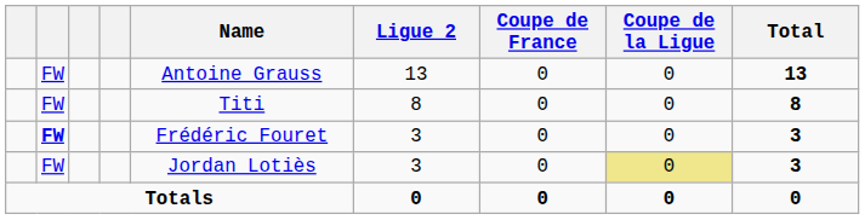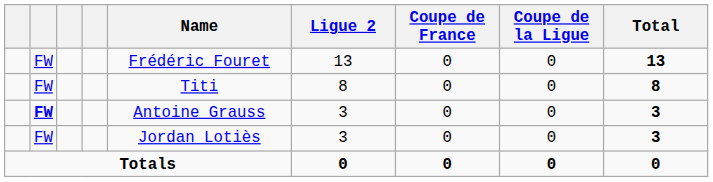row 2 | Name: Antoine Grauss -> Frédéric Fouret
row 4 | Name: Frédéric Fouret -> Antoine Grauss
row 5 | Coupe de la Ligue: khaki background -> no background
